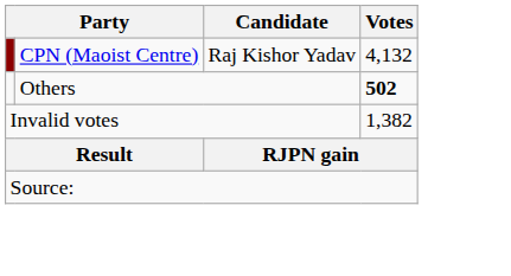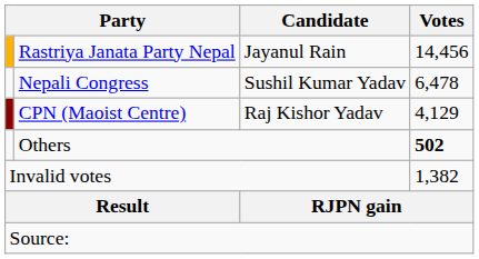+ row: Rastriya Janata Party Nepal | Jayanul Rain | 14,456
+ row: Nepali Congress | Sushil Kumar Yadav | 6,478
CPN (Maoist Centre) | Votes: 4,132 -> 4,129
